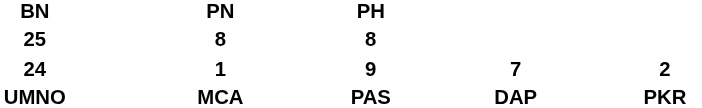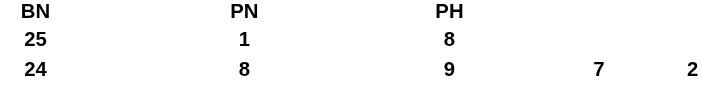25 | PN: 8 -> 1
24 | PN: 1 -> 8
- row: UMNO | MCA | PAS | DAP | PKR
